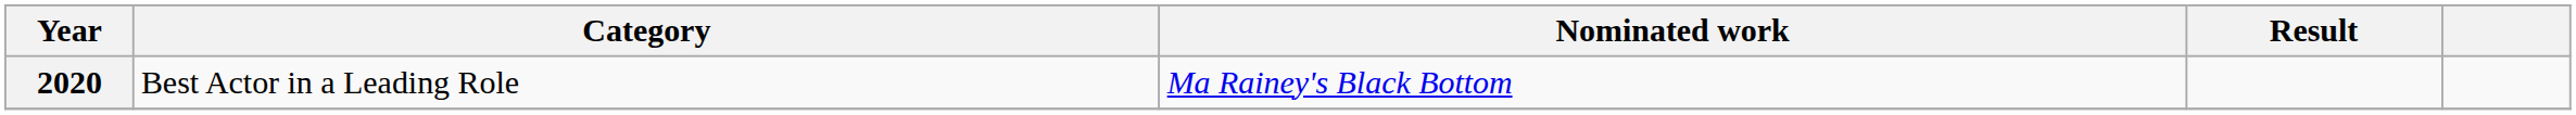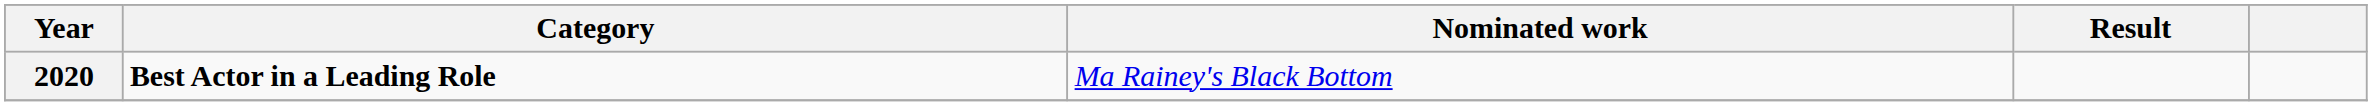2020 | Category: normal -> bold
